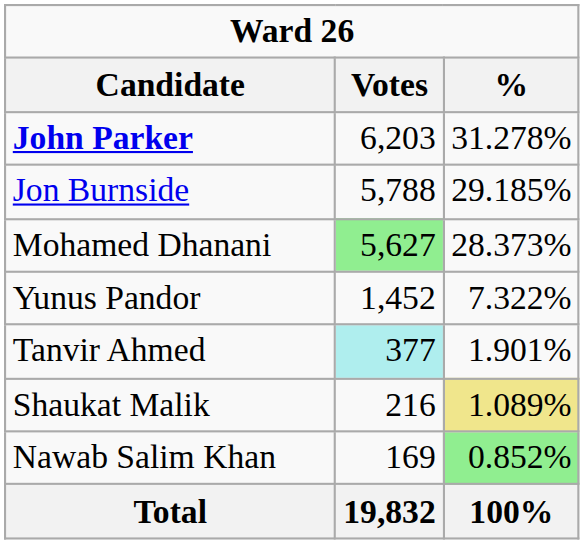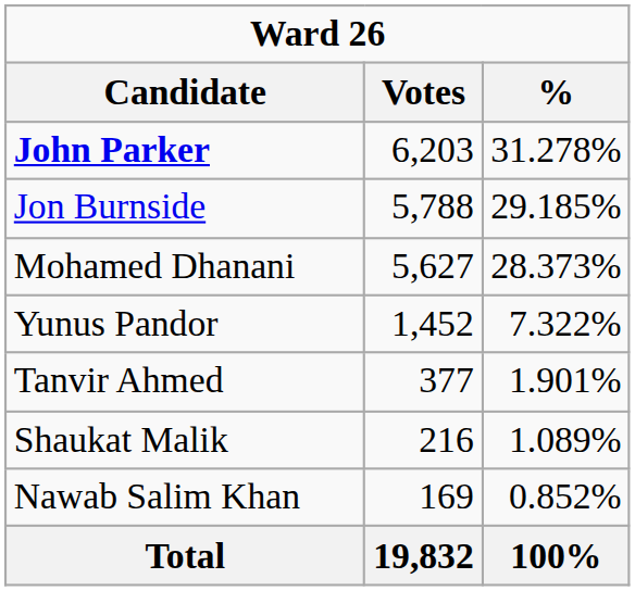Mohamed Dhanani | Votes: lightgreen background -> no background
Tanvir Ahmed | Votes: paleturquoise background -> no background
Shaukat Malik | %: khaki background -> no background
Nawab Salim Khan | %: lightgreen background -> no background
